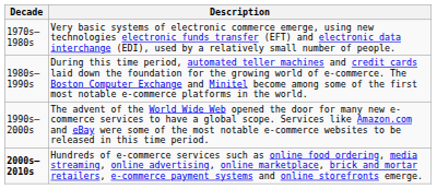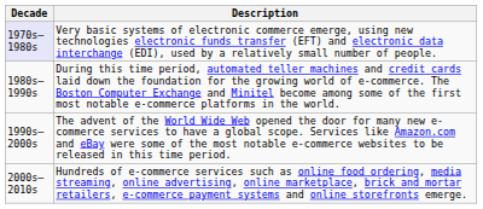1970s–1980s | Decade: no background -> lavender background
2000s–2010s | Decade: bold -> normal
